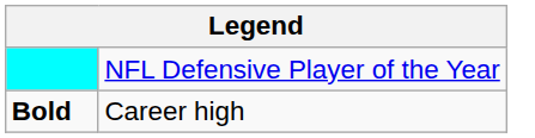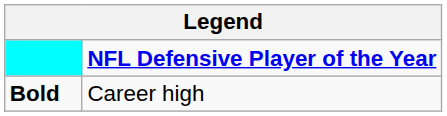row 2 | column 2: normal -> bold
